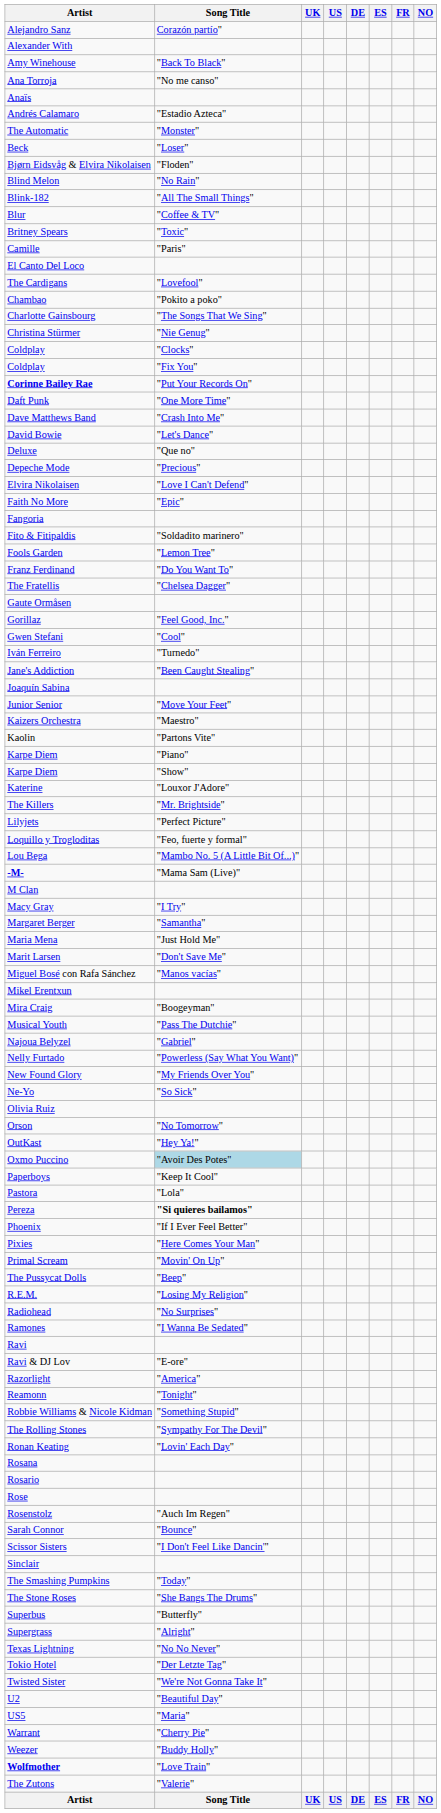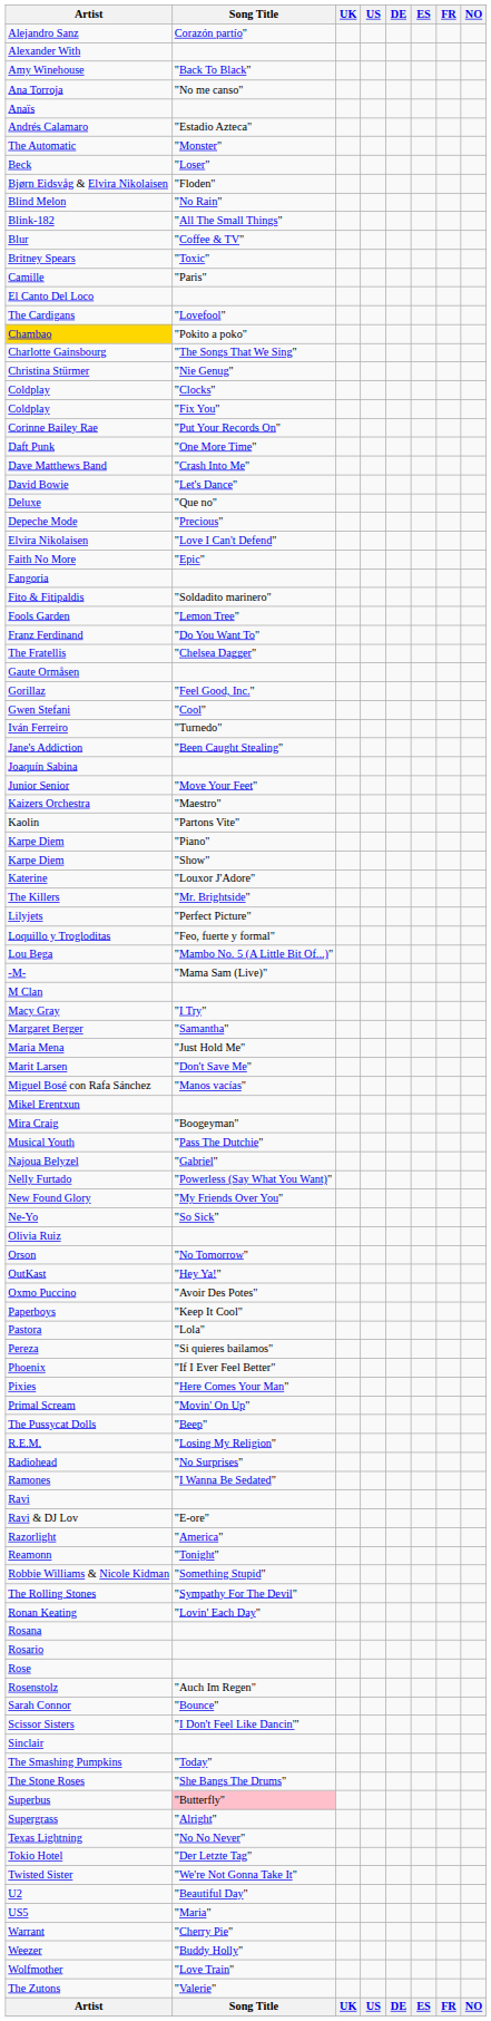Chambao | Artist: no background -> gold background
Corinne Bailey Rae | Artist: bold -> normal
-M- | Artist: bold -> normal
Oxmo Puccino | Song Title: lightblue background -> no background
Pereza | Song Title: bold -> normal
Superbus | Song Title: no background -> pink background
Wolfmother | Artist: bold -> normal
